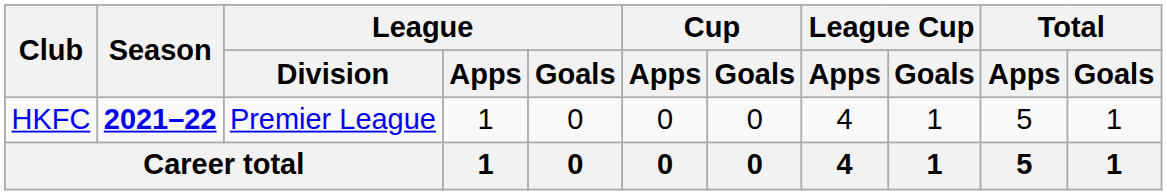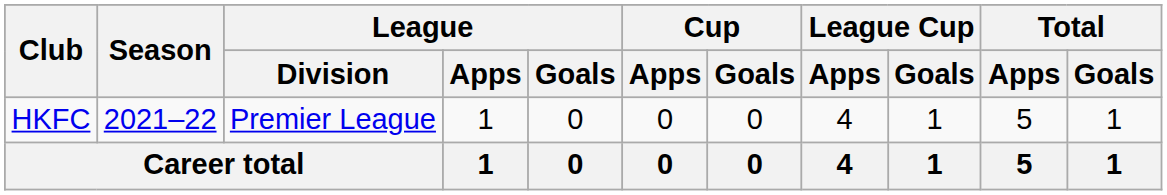HKFC | Season: bold -> normal
